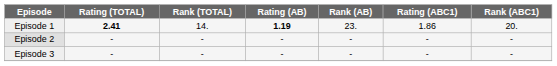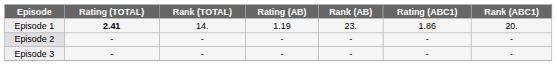Episode 1 | Rating (AB): bold -> normal
